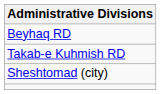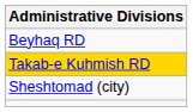row 3 | column 1: no background -> gold background
